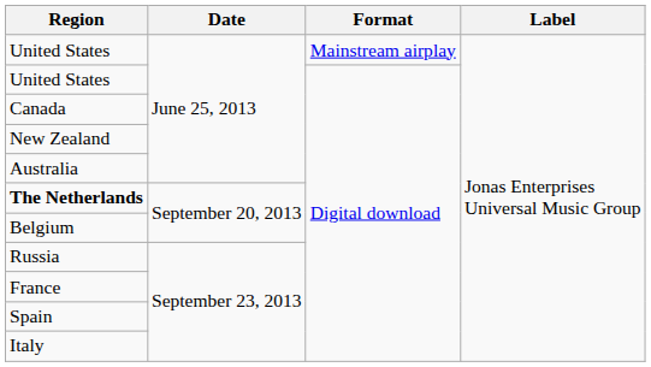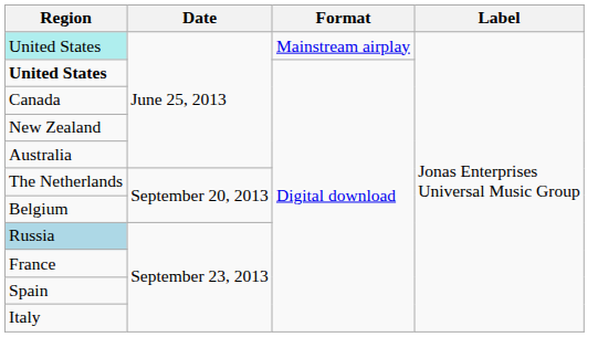United States / Mainstream airplay | Region: no background -> paleturquoise background
United States / Digital download | Region: normal -> bold
The Netherlands | Region: bold -> normal
Russia | Region: no background -> lightblue background
